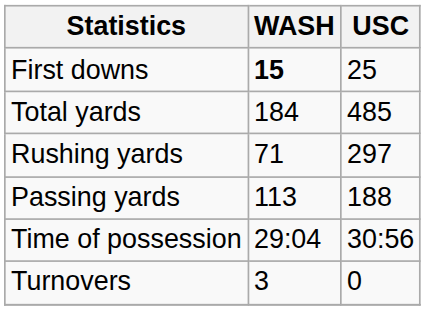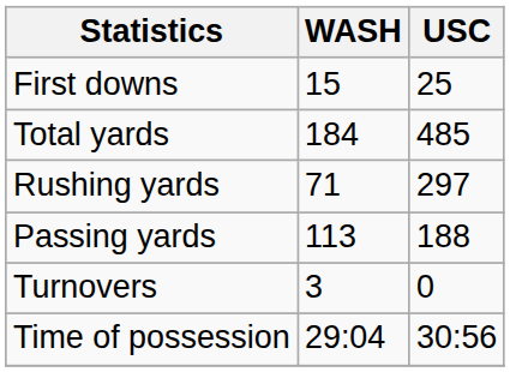First downs | WASH: bold -> normal
rows swapped: Turnovers <-> Time of possession
